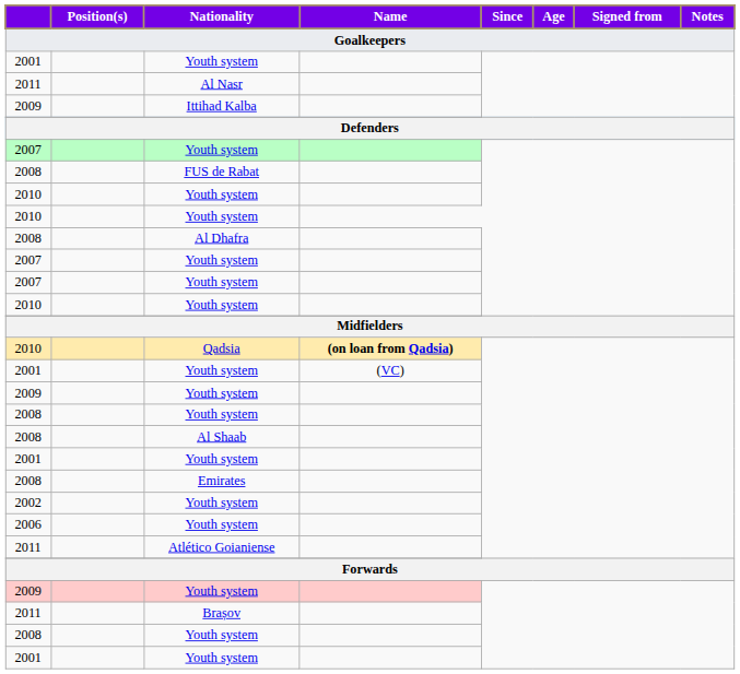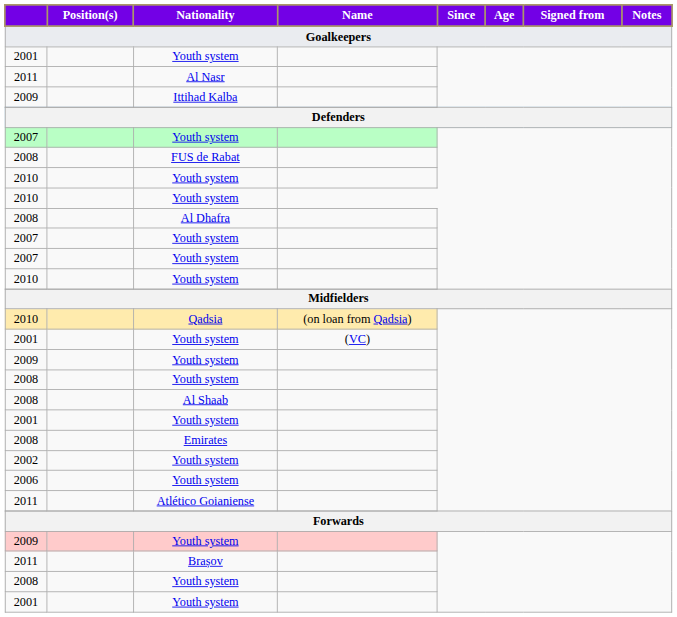Qadsia | Name / Goalkeepers: bold -> normal
